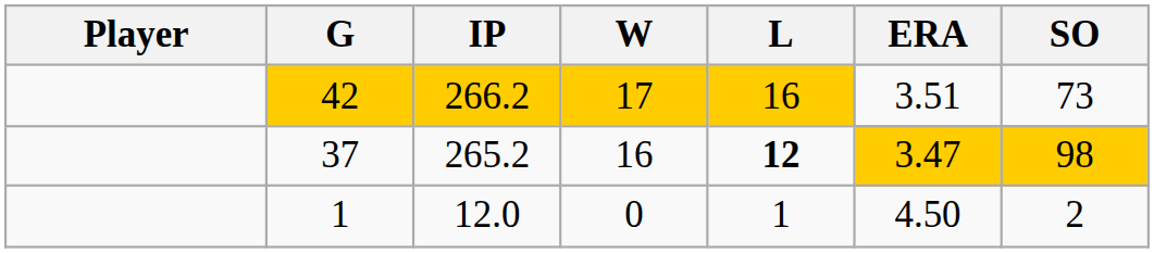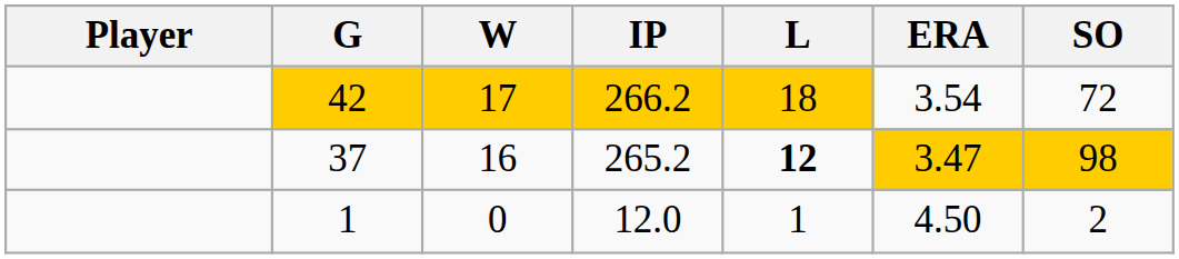columns swapped: IP <-> W
42 | L: 16 -> 18
42 | ERA: 3.51 -> 3.54
42 | SO: 73 -> 72
